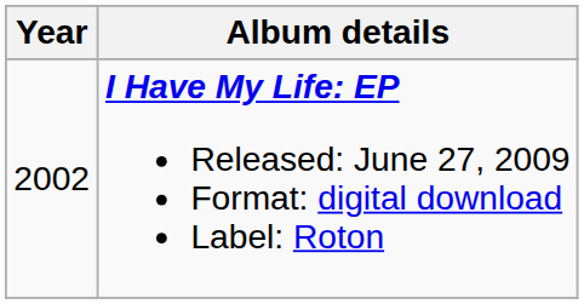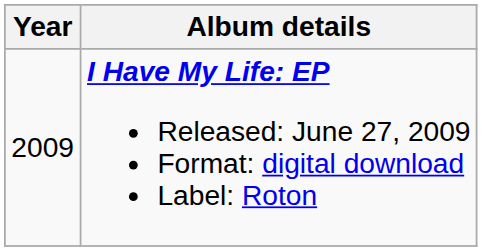row 2 | Year: 2002 -> 2009
